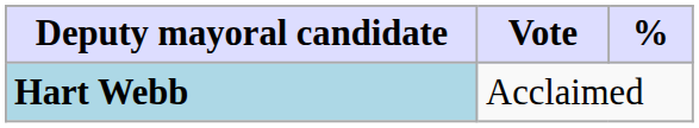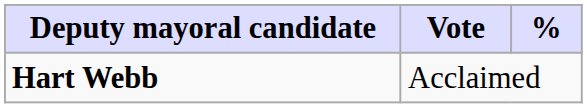Hart Webb | Deputy mayoral candidate: lightblue background -> no background
